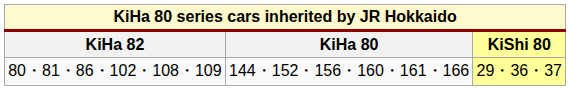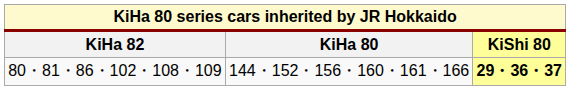80・81・86・102・108・109 | KiShi 80: normal -> bold
